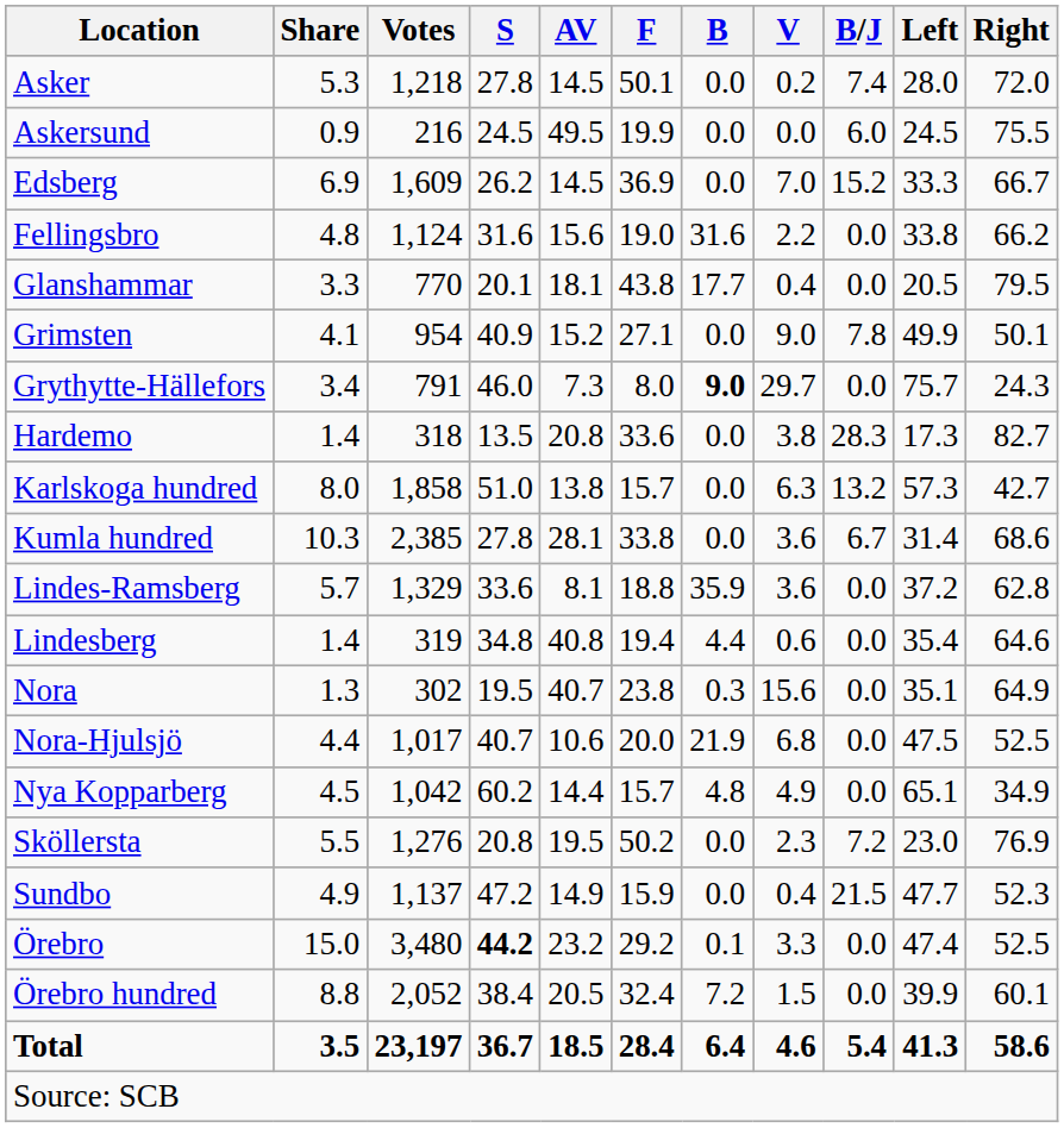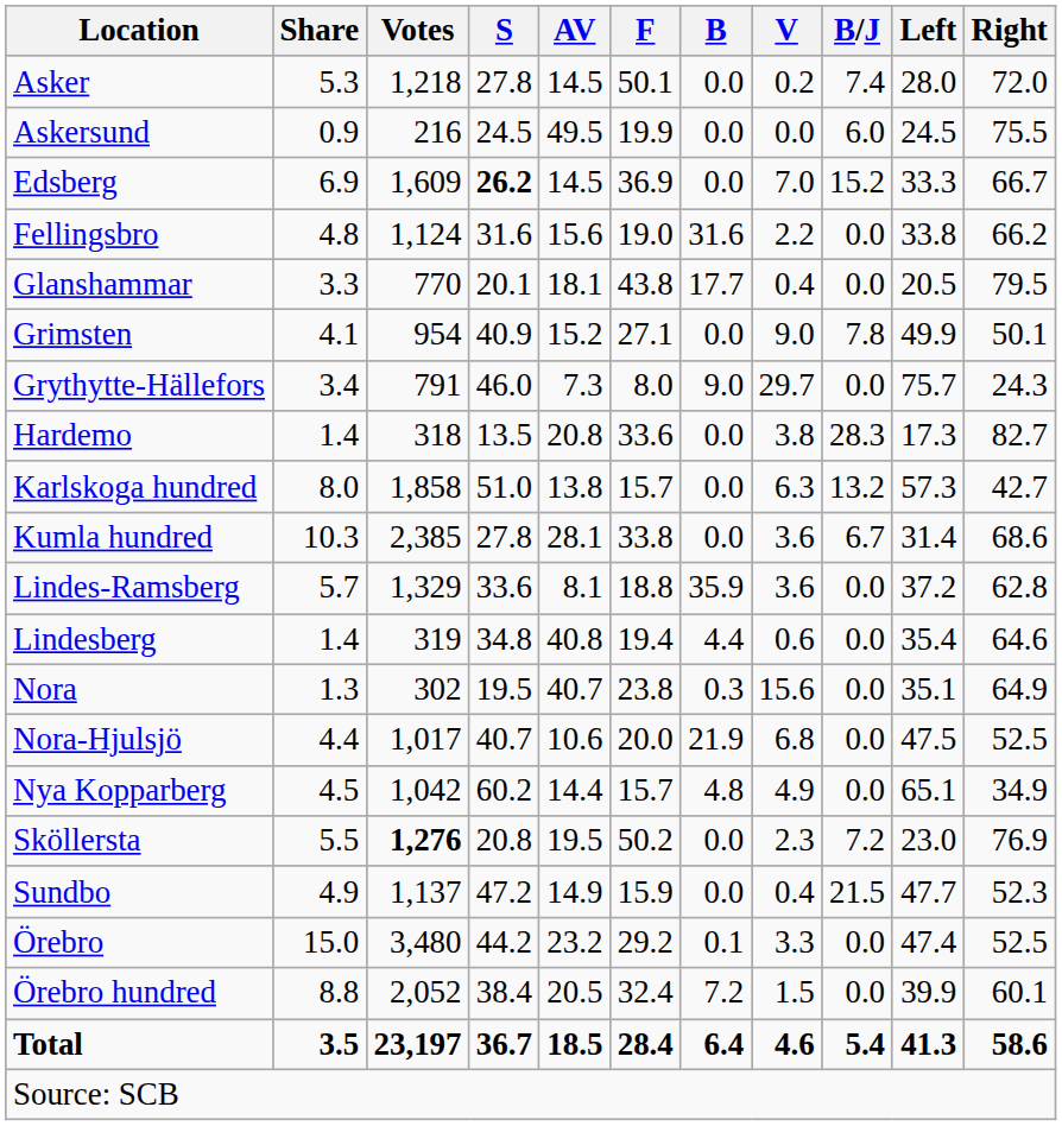Edsberg | S: normal -> bold
Grythytte-Hällefors | B: bold -> normal
Sköllersta | Votes: normal -> bold
Örebro | S: bold -> normal
